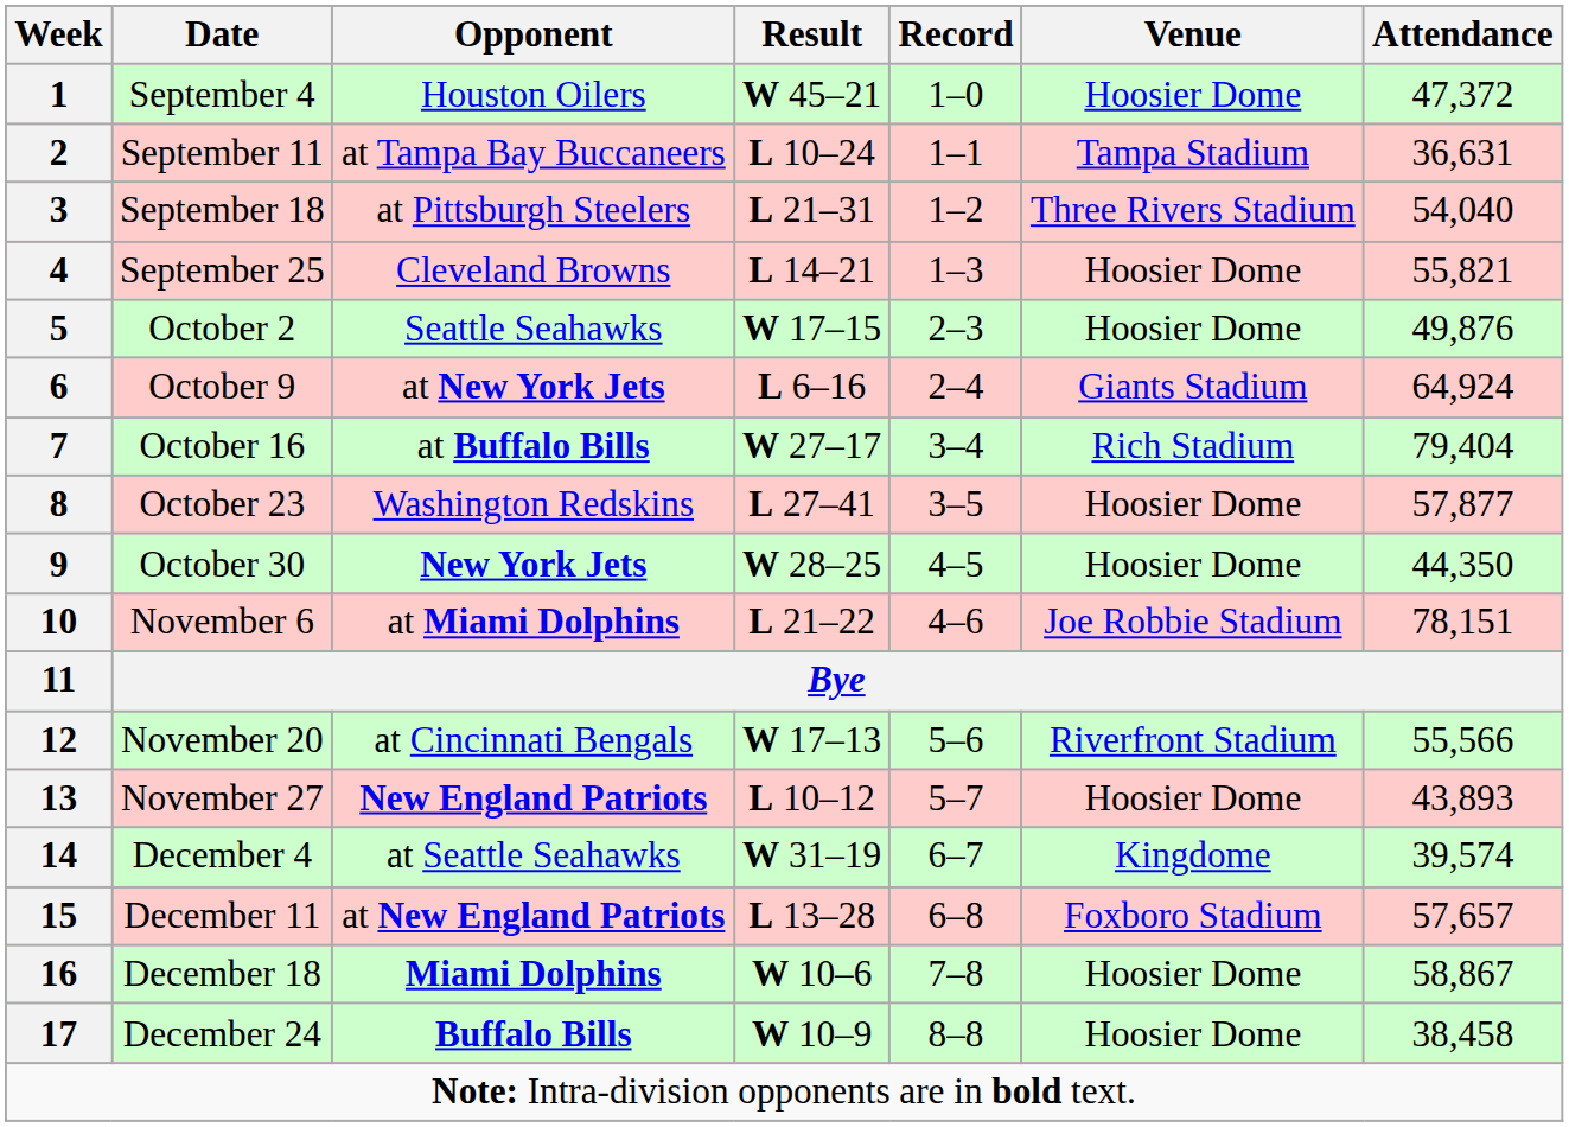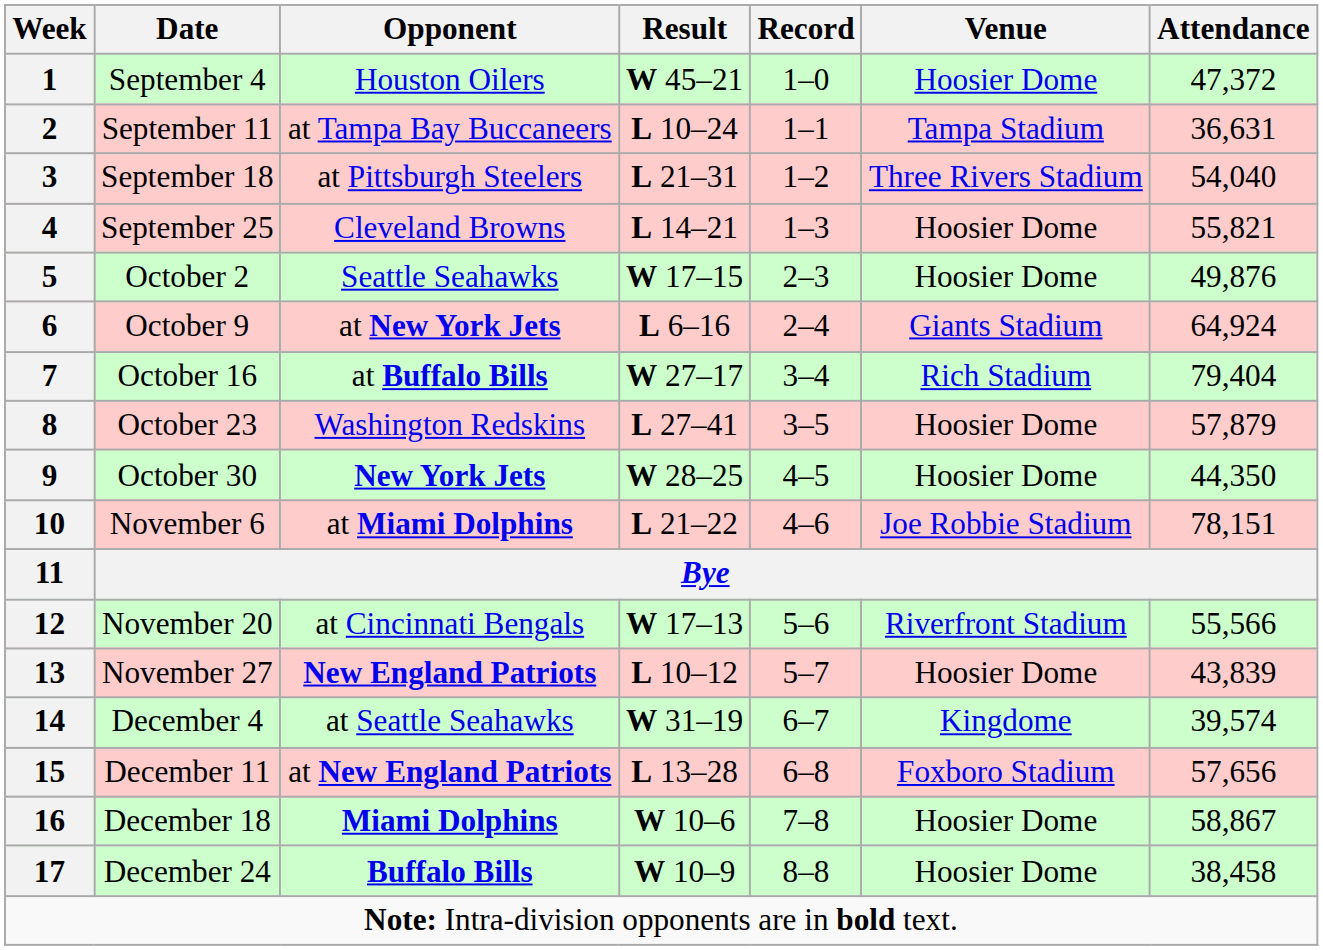8 | Attendance: 57,877 -> 57,879
13 | Attendance: 43,893 -> 43,839
15 | Attendance: 57,657 -> 57,656
